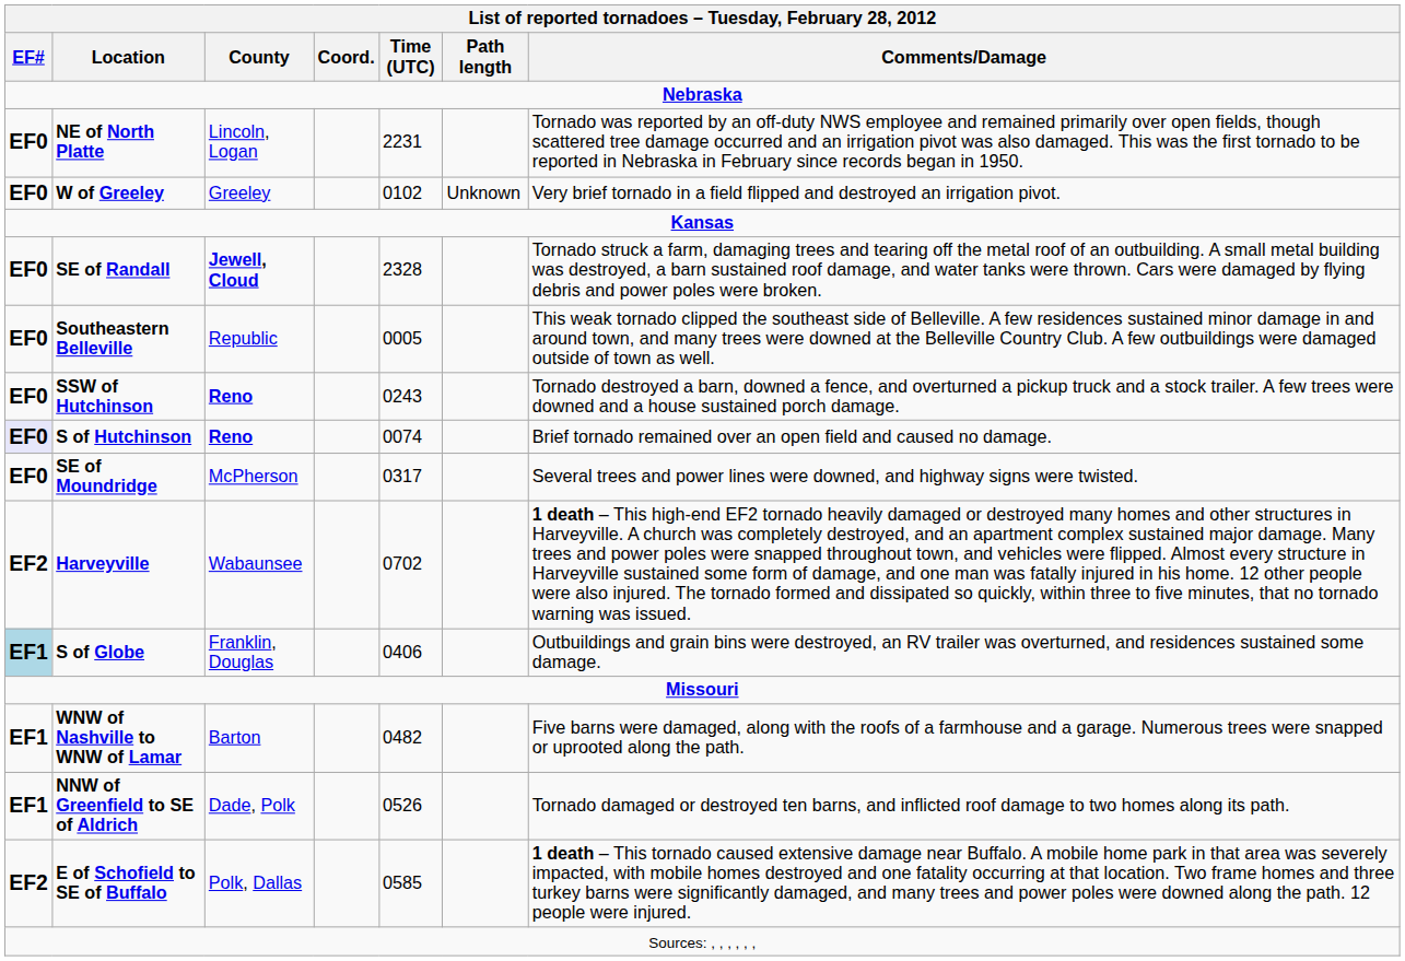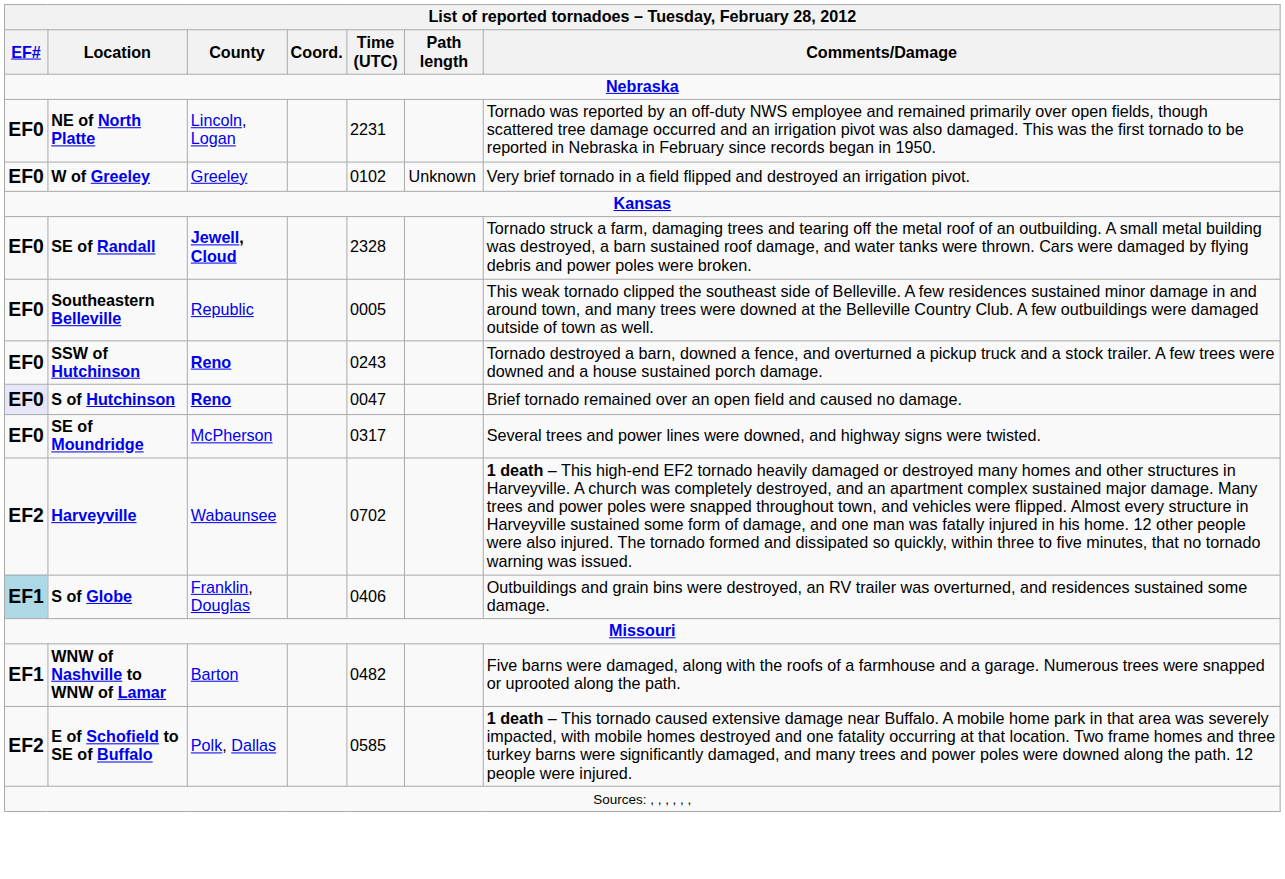S of Hutchinson | Time (UTC): 0074 -> 0047
- row: EF1 | NNW of Greenfield to SE of Aldrich | Dade, Polk | 0526 | Tornado damaged or destroyed ten barns, and inflicted roof damage to two homes along its path.
